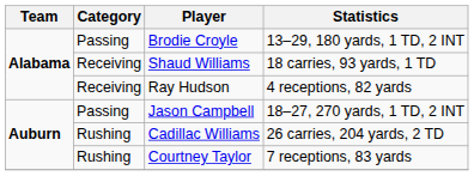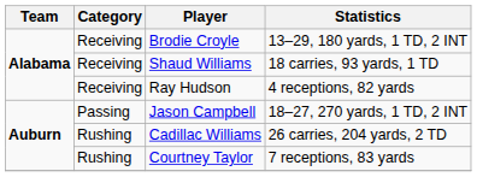Brodie Croyle | Category: Passing -> Receiving
